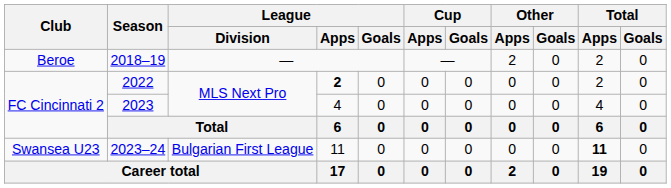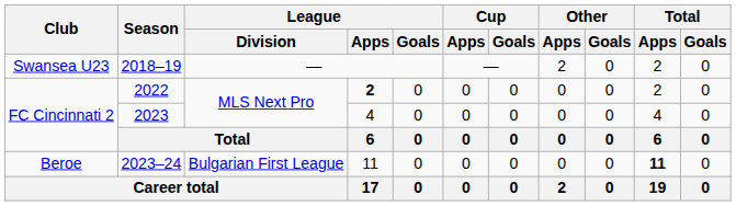2018–19 | Club: Beroe -> Swansea U23
2023–24 | Club: Swansea U23 -> Beroe
